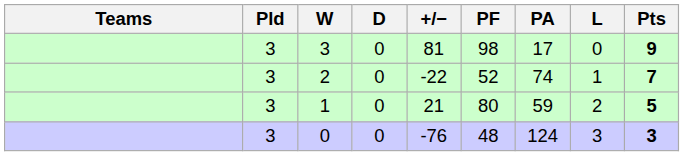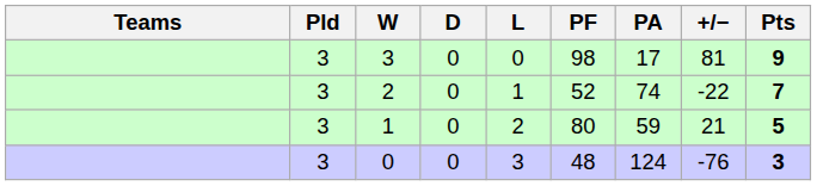columns swapped: L <-> +/−
